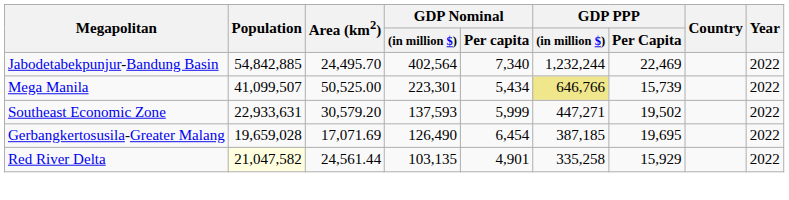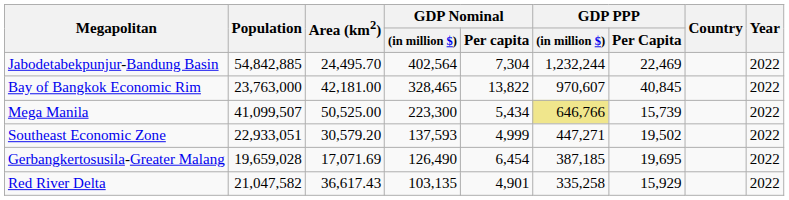Jabodetabekpunjur-Bandung Basin | GDP Nominal / Per capita: 7,340 -> 7,304
+ row: Bay of Bangkok Economic Rim | 23,763,000 | 42,181.00 | 328,465 | 13,822 | 970,607 | 40,845 | 2022
Mega Manila | GDP Nominal / (in million $): 223,301 -> 223,300
Southeast Economic Zone | Population: 22,933,631 -> 22,933,051
Southeast Economic Zone | GDP Nominal / Per capita: 5,999 -> 4,999
Red River Delta | Population: lightyellow background -> no background
Red River Delta | Area (km2): 24,561.44 -> 36,617.43
